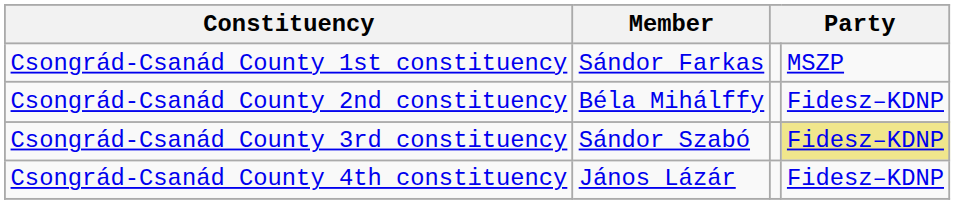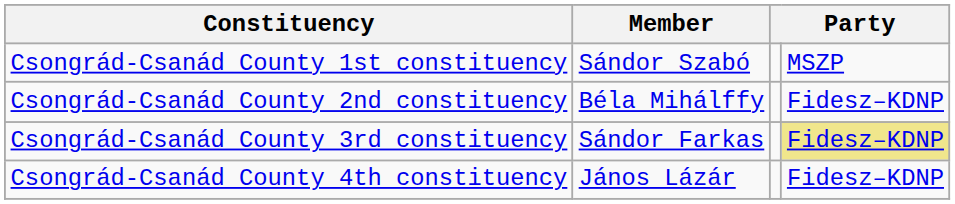Csongrád-Csanád County 1st constituency | Member: Sándor Farkas -> Sándor Szabó
Csongrád-Csanád County 3rd constituency | Member: Sándor Szabó -> Sándor Farkas
